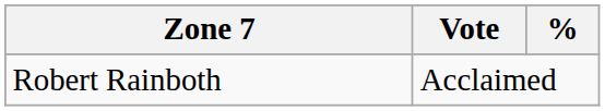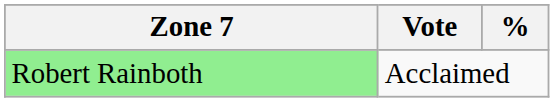Robert Rainboth | Zone 7: no background -> lightgreen background
